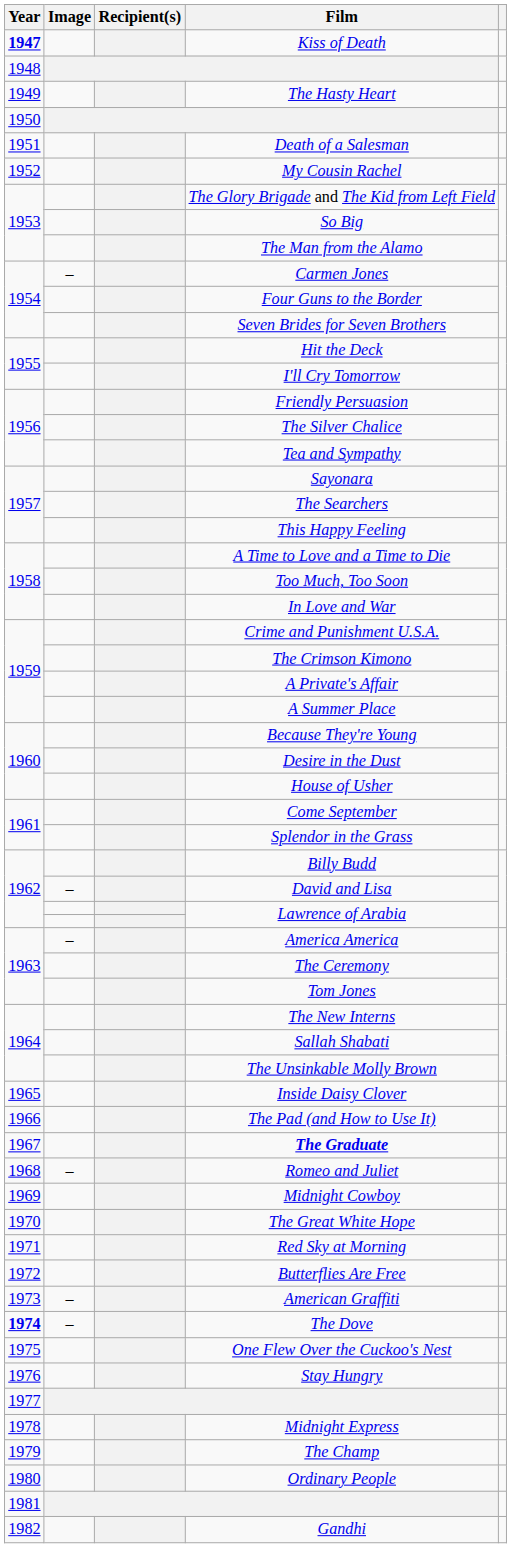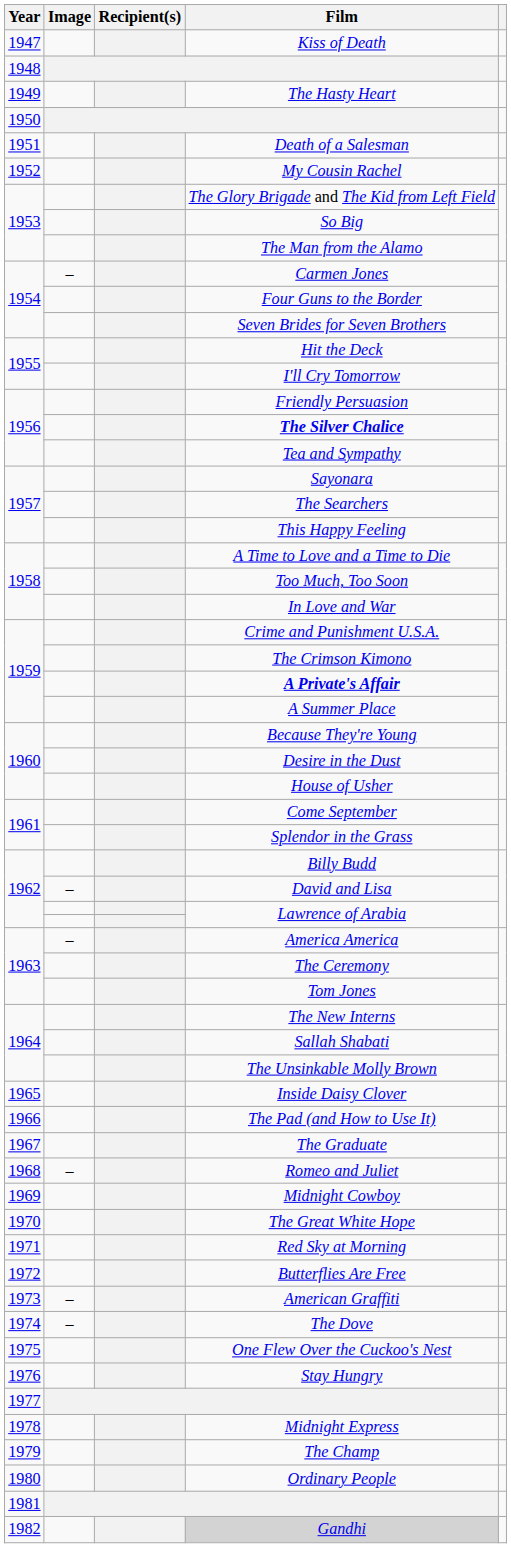Kiss of Death | Year: bold -> normal
The Silver Chalice | Film: normal -> bold
A Private's Affair | Film: normal -> bold
The Graduate | Film: bold -> normal
The Dove | Year: bold -> normal
Gandhi | Film: no background -> lightgrey background
